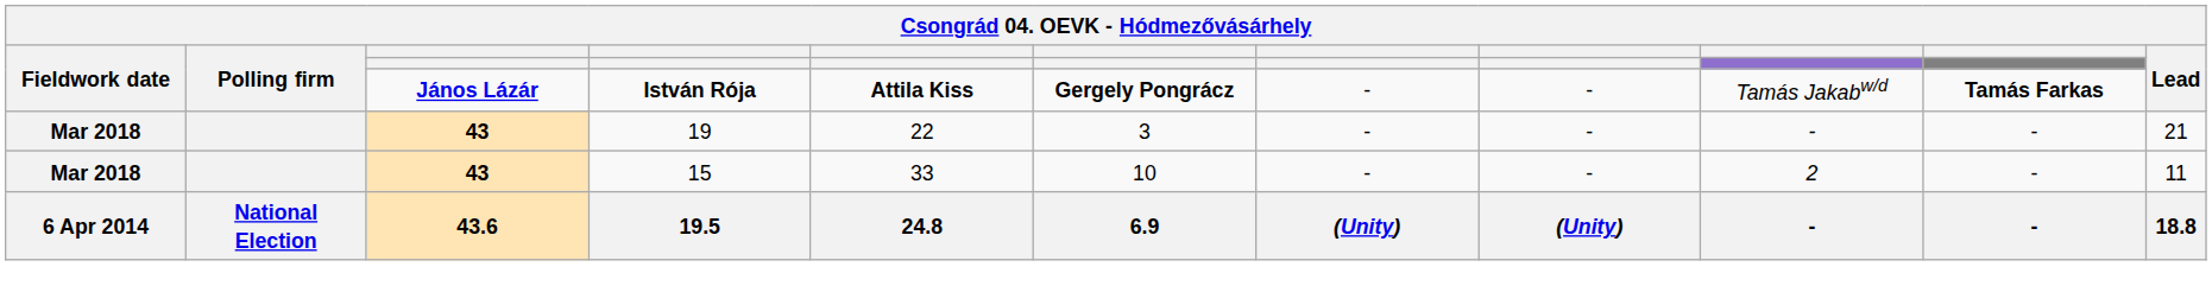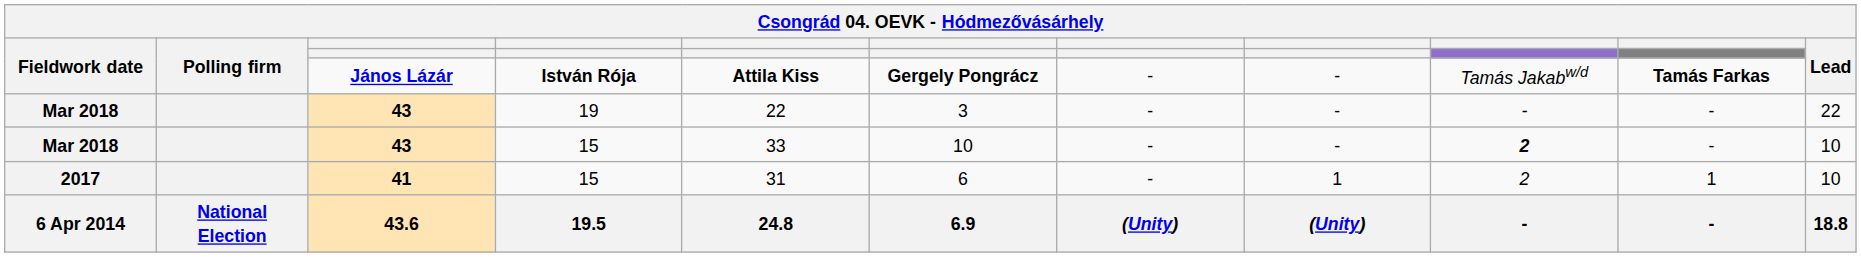Mar 2018 / 19 | Lead: 21 -> 22
Mar 2018 / 15 | column 9: normal -> bold
Mar 2018 / 15 | Lead: 11 -> 10
+ row: 2017 | 41 | 15 | 31 | 6 | - | 1 | 2 | 1 | 10
